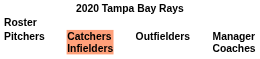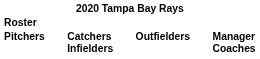Pitchers | column 2: lightsalmon background -> no background
